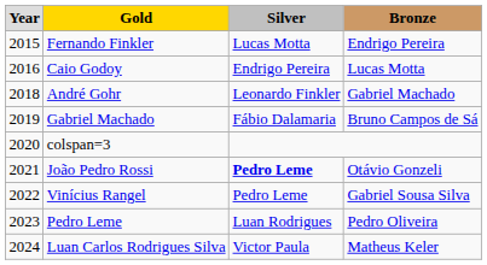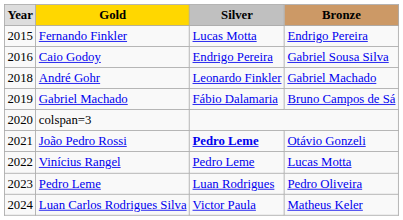Caio Godoy | column 4: Lucas Motta -> Gabriel Sousa Silva
Vinícius Rangel | column 4: Gabriel Sousa Silva -> Lucas Motta
